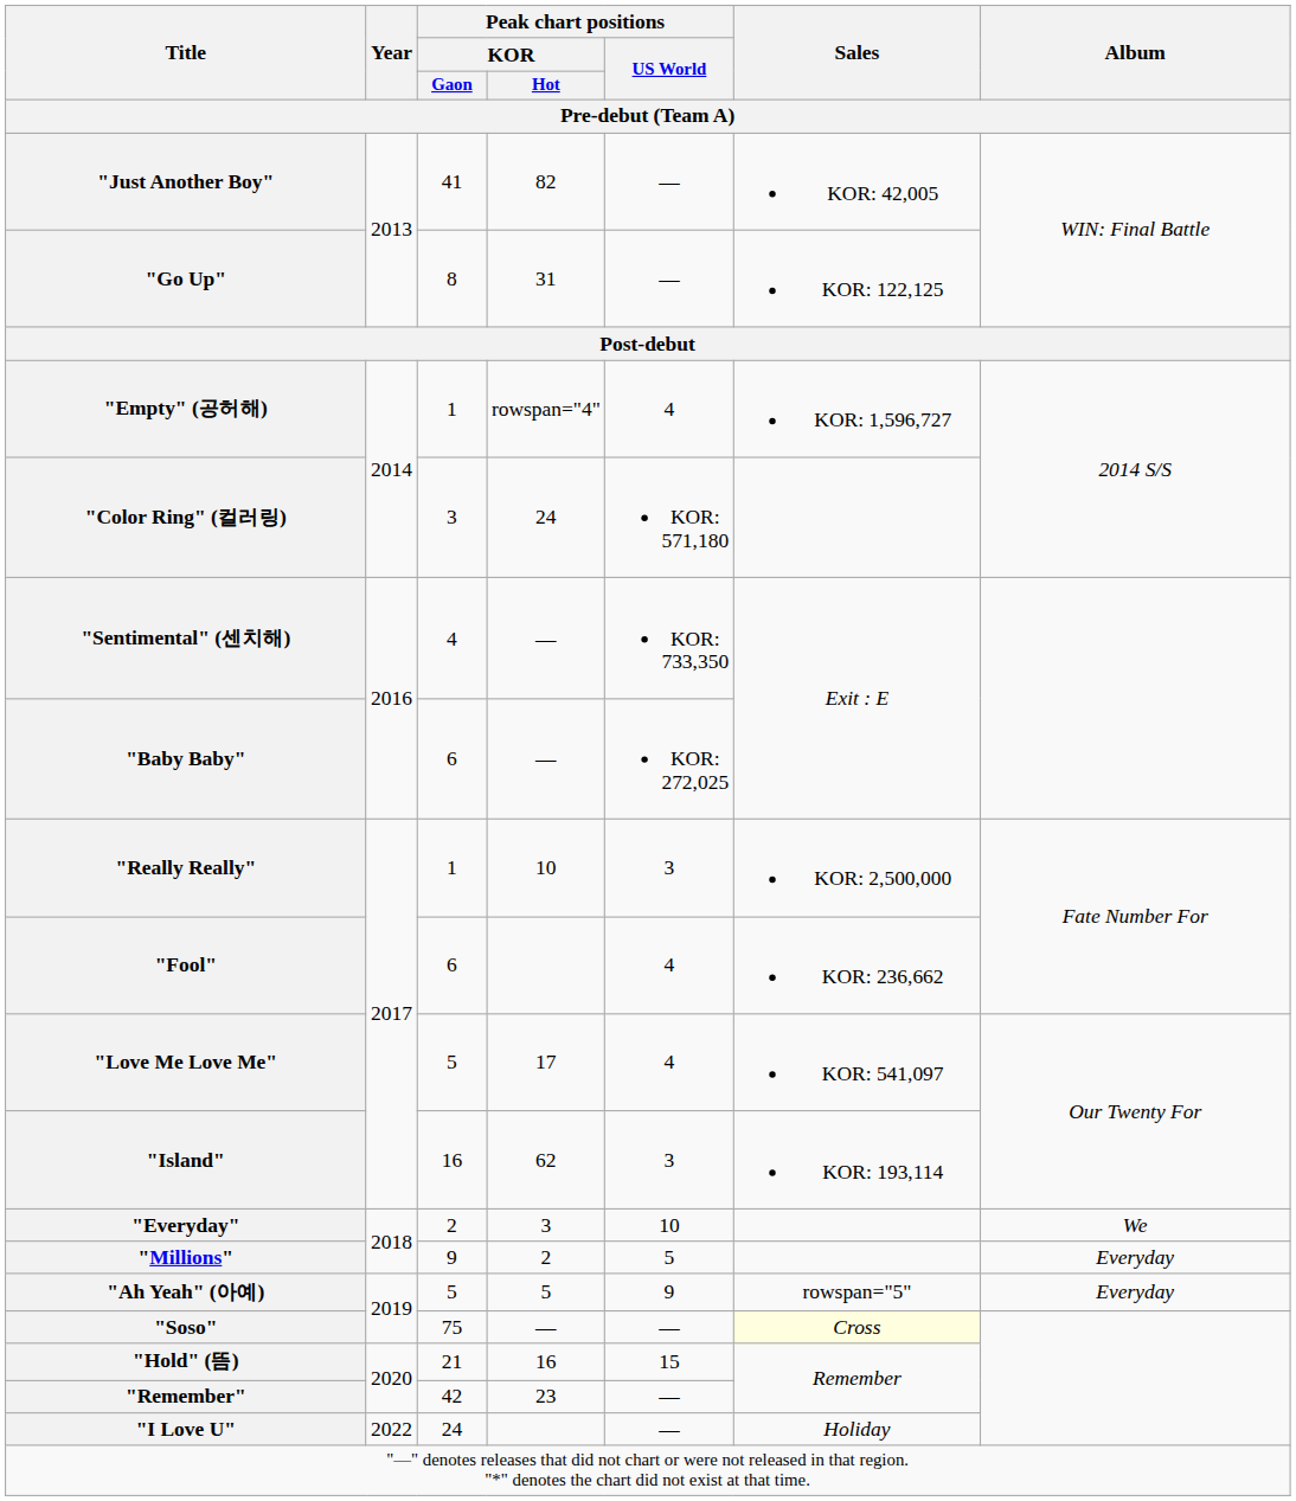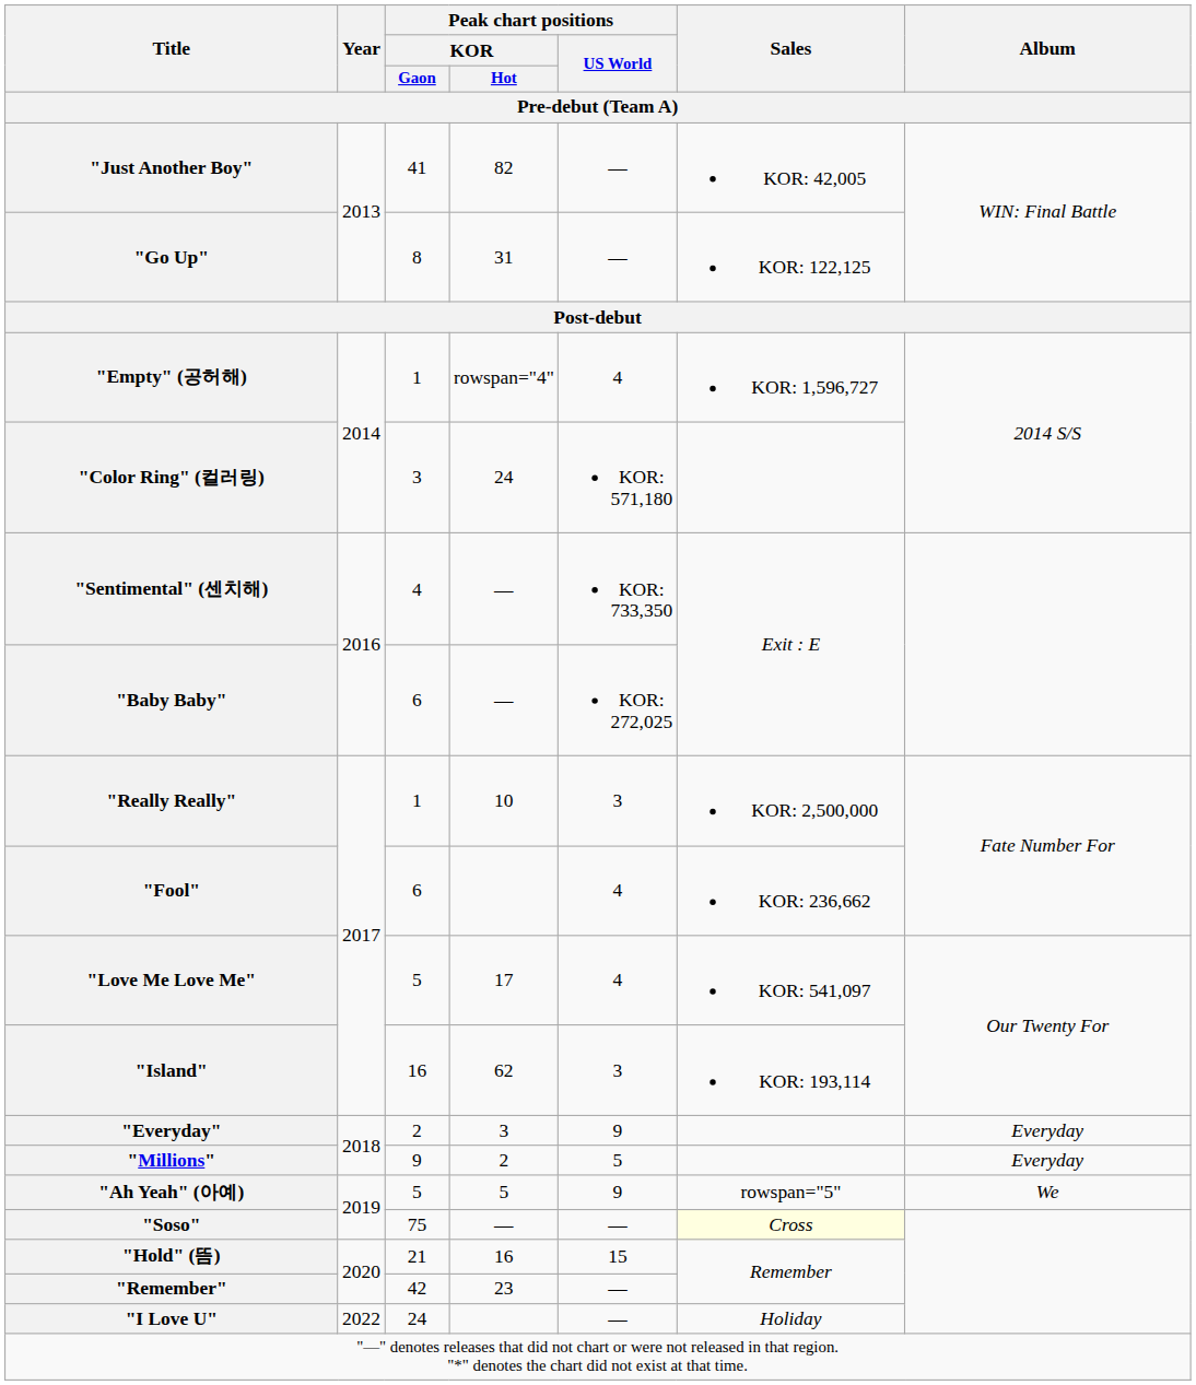"Everyday" | Peak chart positions / US World: 10 -> 9
"Everyday" | Album: We -> Everyday
"Ah Yeah" (아예) | Album: Everyday -> We
